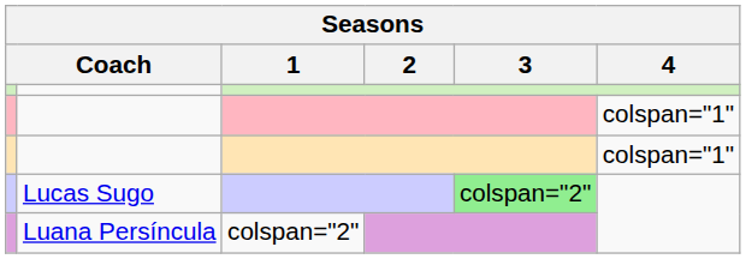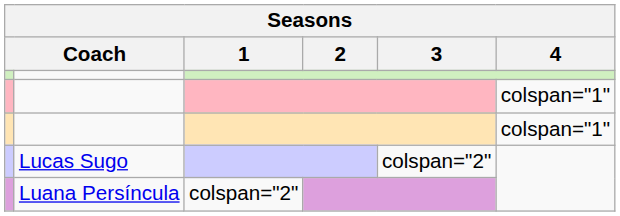Lucas Sugo | 3: lightgreen background -> no background
